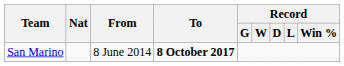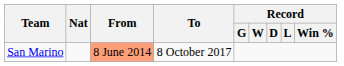San Marino | From: no background -> lightsalmon background
San Marino | To: bold -> normal
